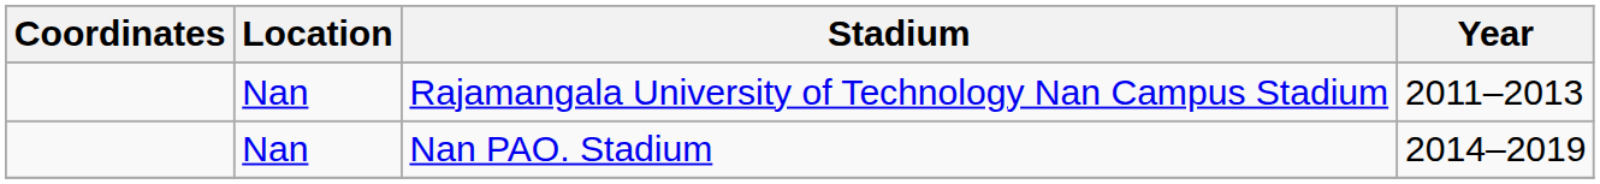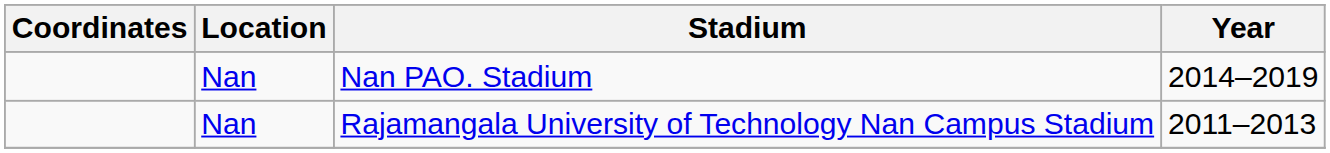rows swapped: Rajamangala University of Technology Nan Campus Stadium <-> Nan PAO. Stadium
